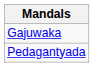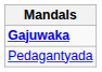row 2 | column 1: normal -> bold
